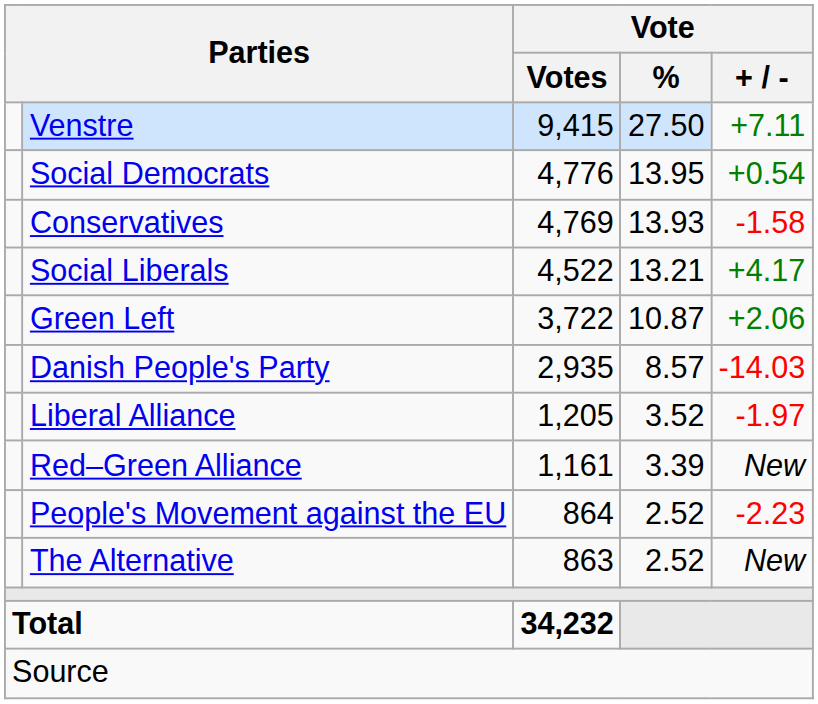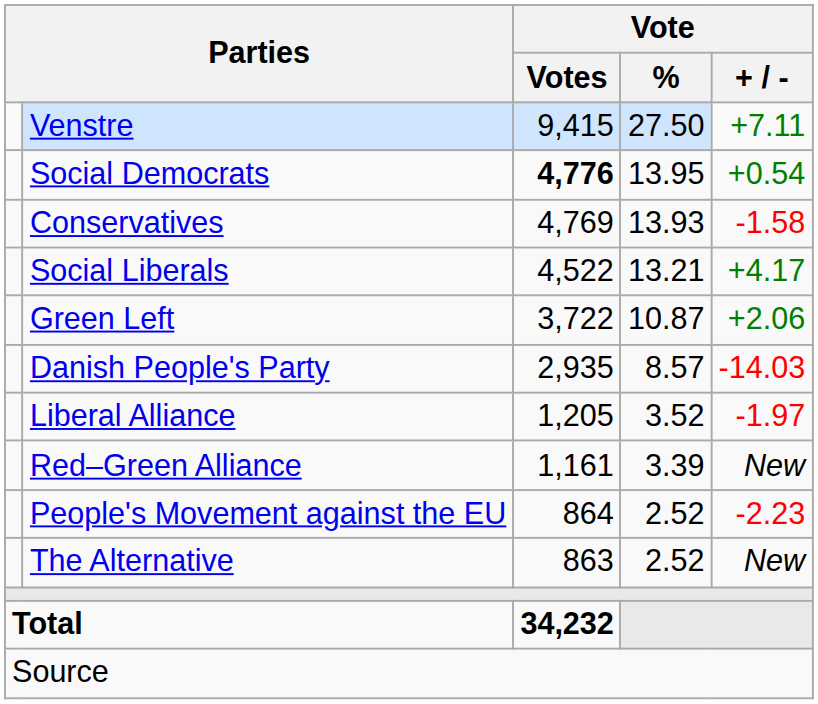Social Democrats | Vote / Votes: normal -> bold
